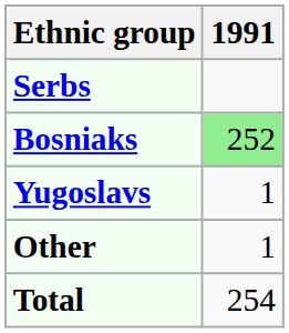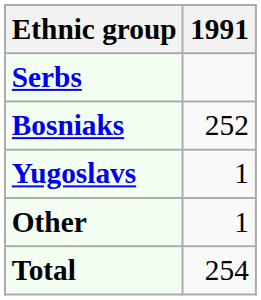Bosniaks | 1991: lightgreen background -> no background
